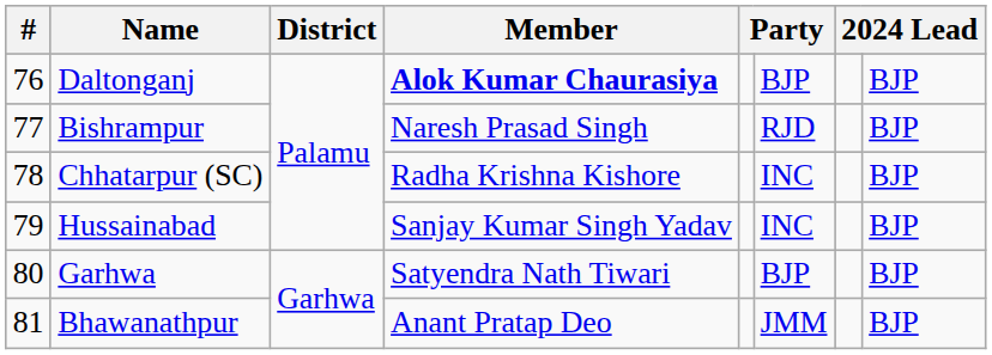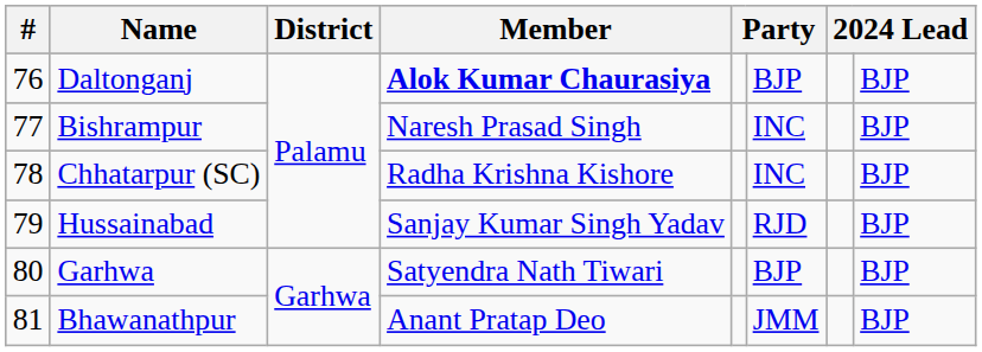Bishrampur | column 6: RJD -> INC
Hussainabad | column 6: INC -> RJD
